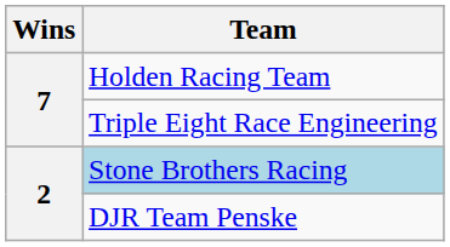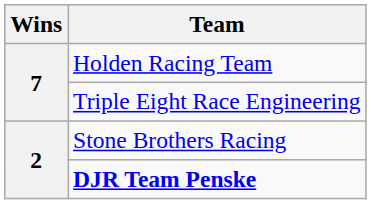Stone Brothers Racing | Team: lightblue background -> no background
DJR Team Penske | Team: normal -> bold
